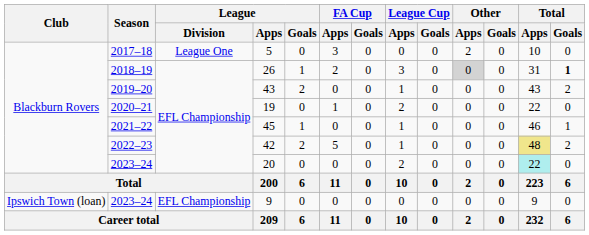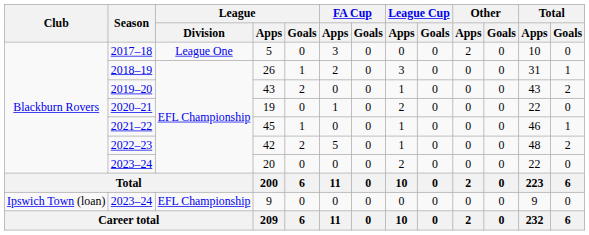26 | Other / Apps: lightgrey background -> no background
26 | Total / Goals: bold -> normal
42 | Total / Apps: khaki background -> no background
20 | Total / Apps: paleturquoise background -> no background
